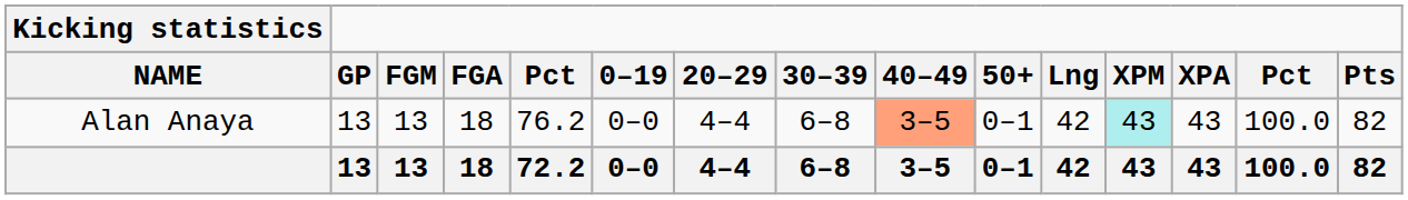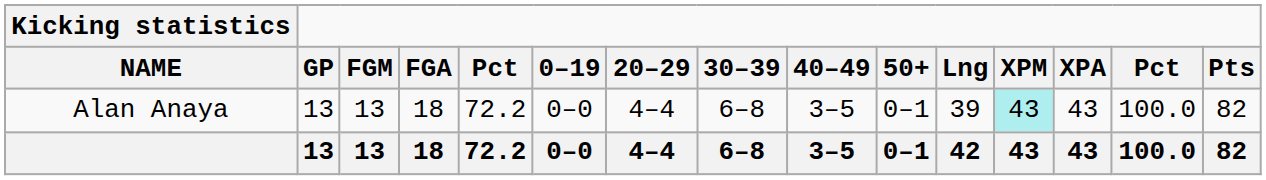Alan Anaya | column 5: 76.2 -> 72.2
Alan Anaya | 40–49: lightsalmon background -> no background
Alan Anaya | Lng: 42 -> 39
